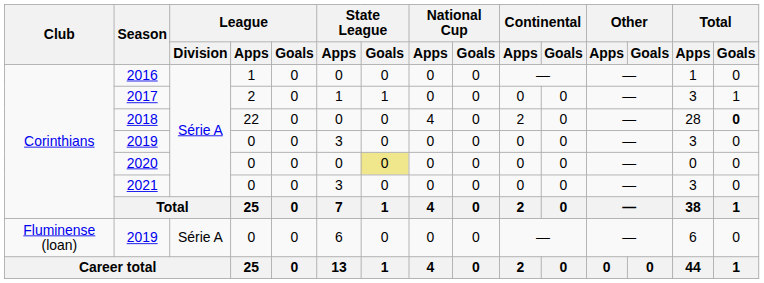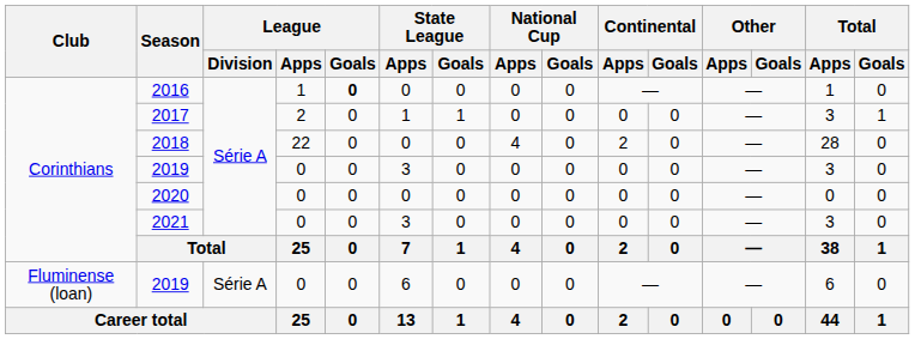2016 | League / Goals: normal -> bold
2018 | Total / Goals: bold -> normal
2020 | State League / Goals: khaki background -> no background
